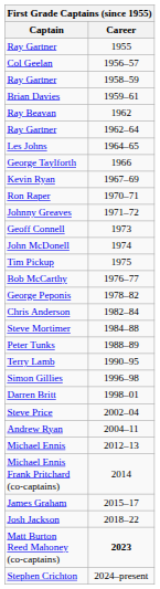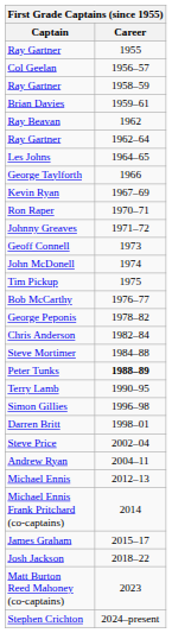Peter Tunks | Career: normal -> bold
Matt Burton Reed Mahoney (co-captains) | Career: bold -> normal
